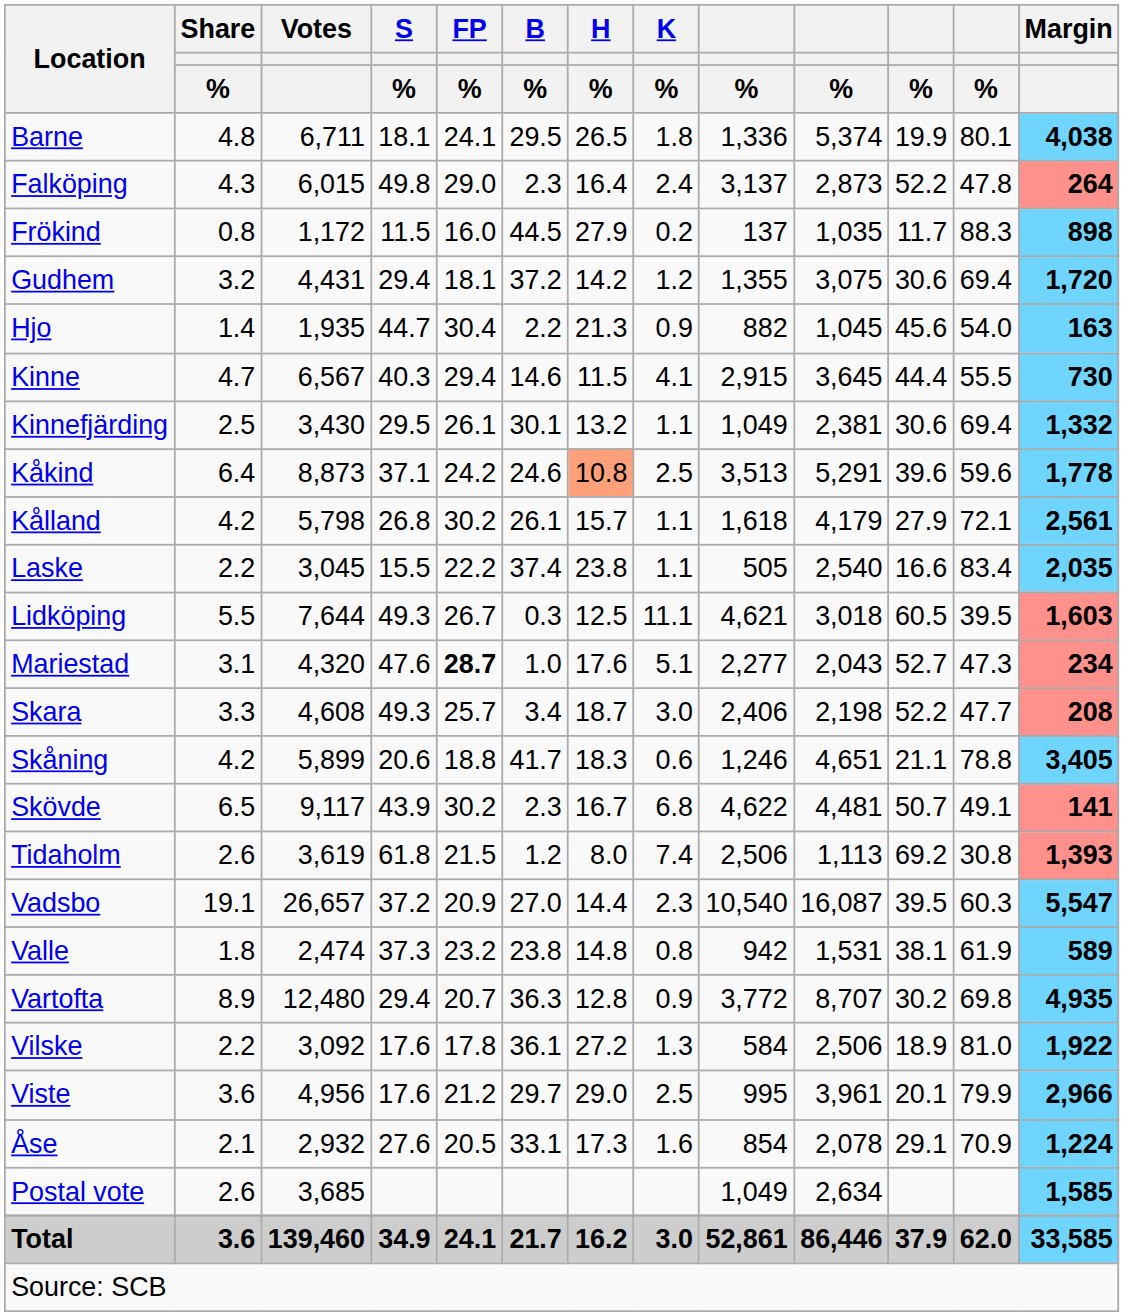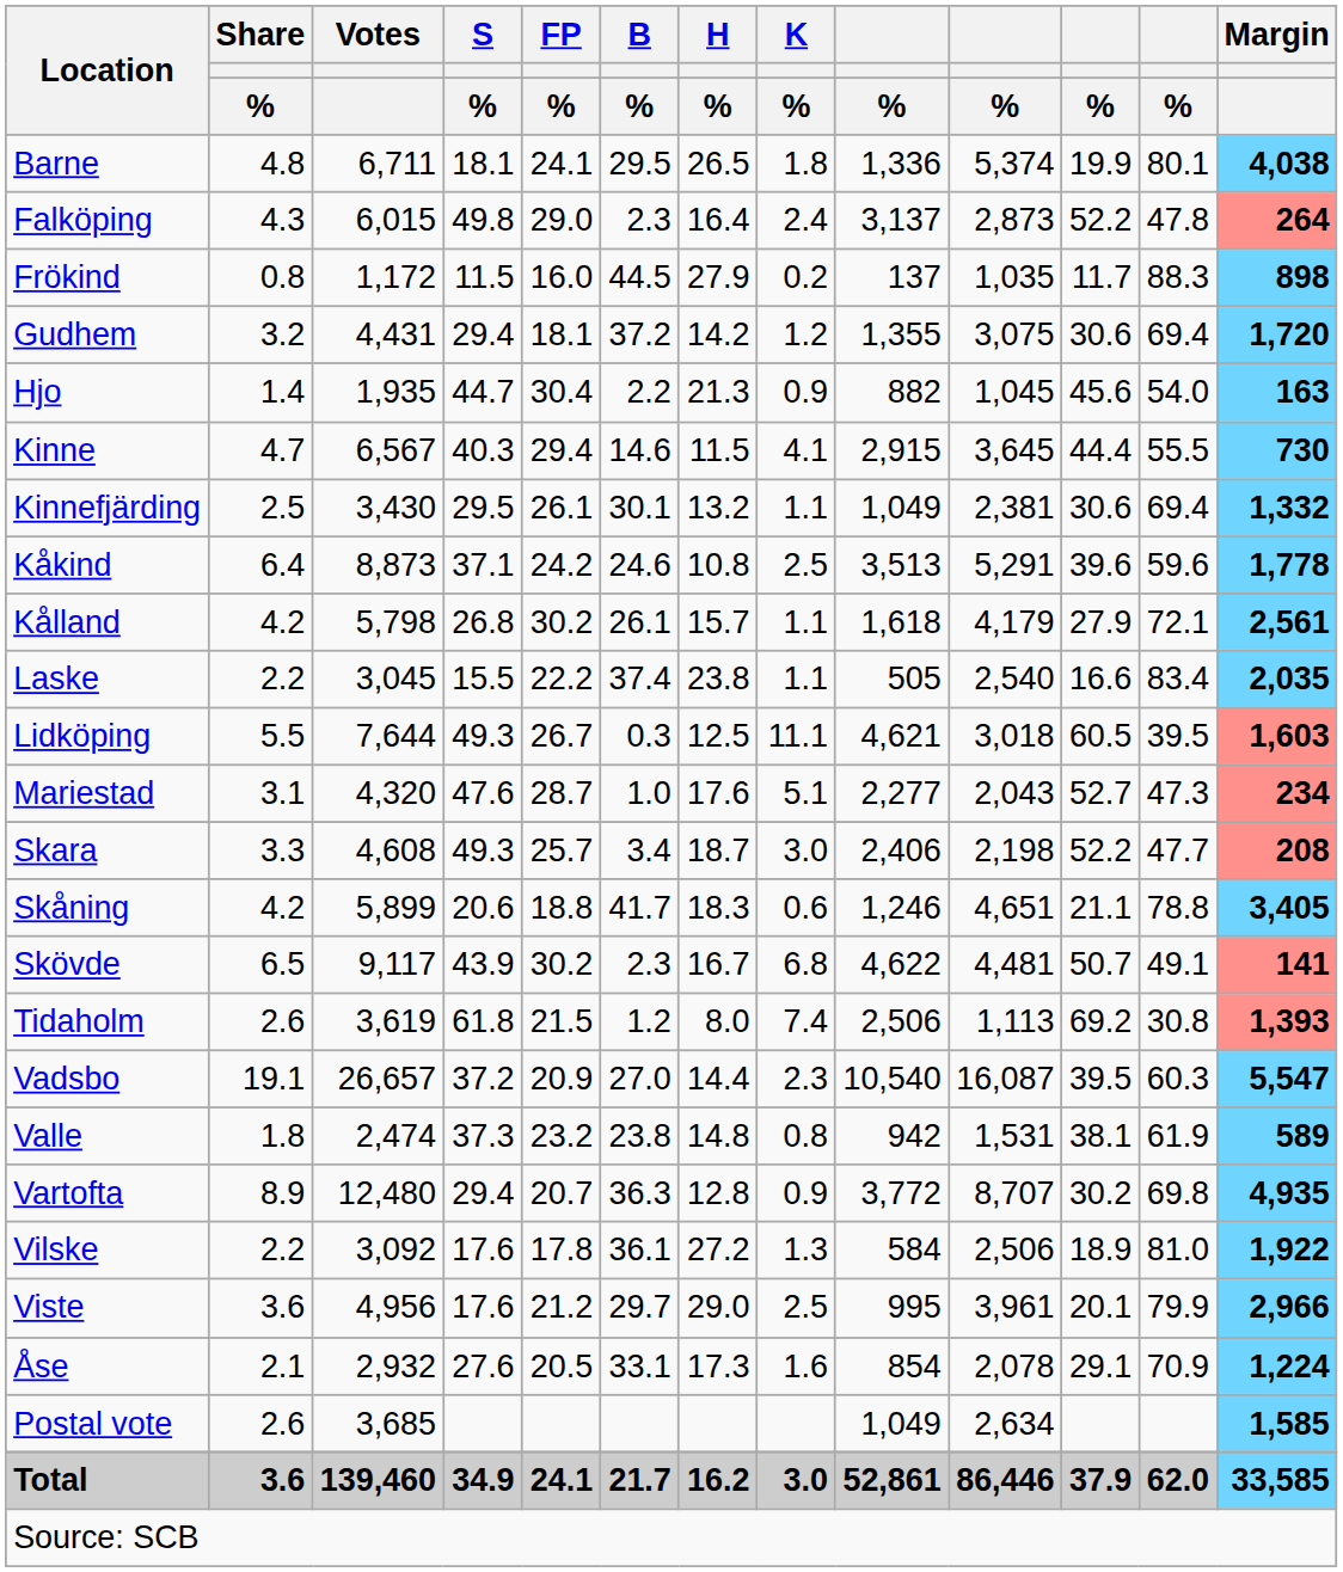Kåkind | H / %: lightsalmon background -> no background
Mariestad | FP / %: bold -> normal
